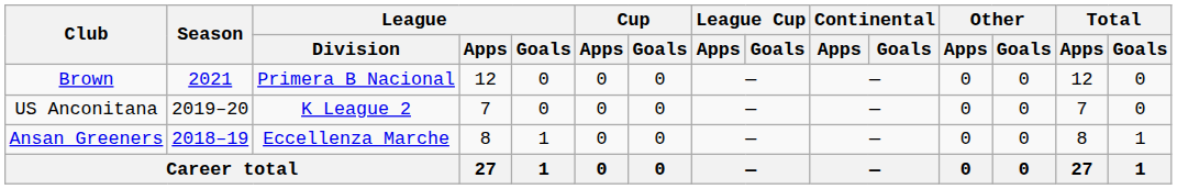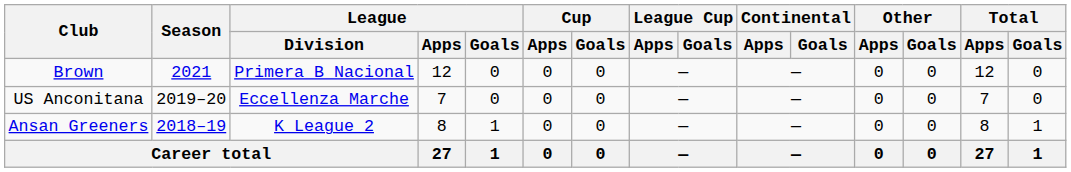US Anconitana | League / Division: K League 2 -> Eccellenza Marche
Ansan Greeners | League / Division: Eccellenza Marche -> K League 2
